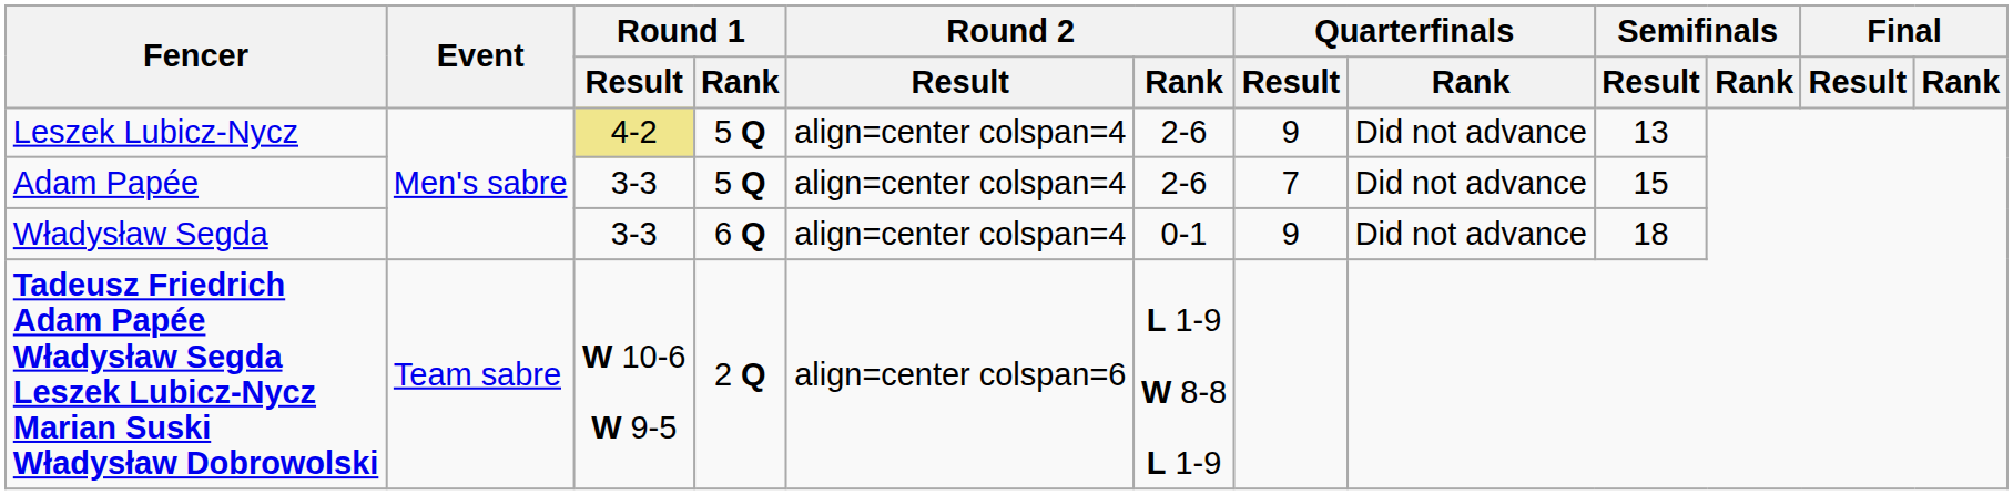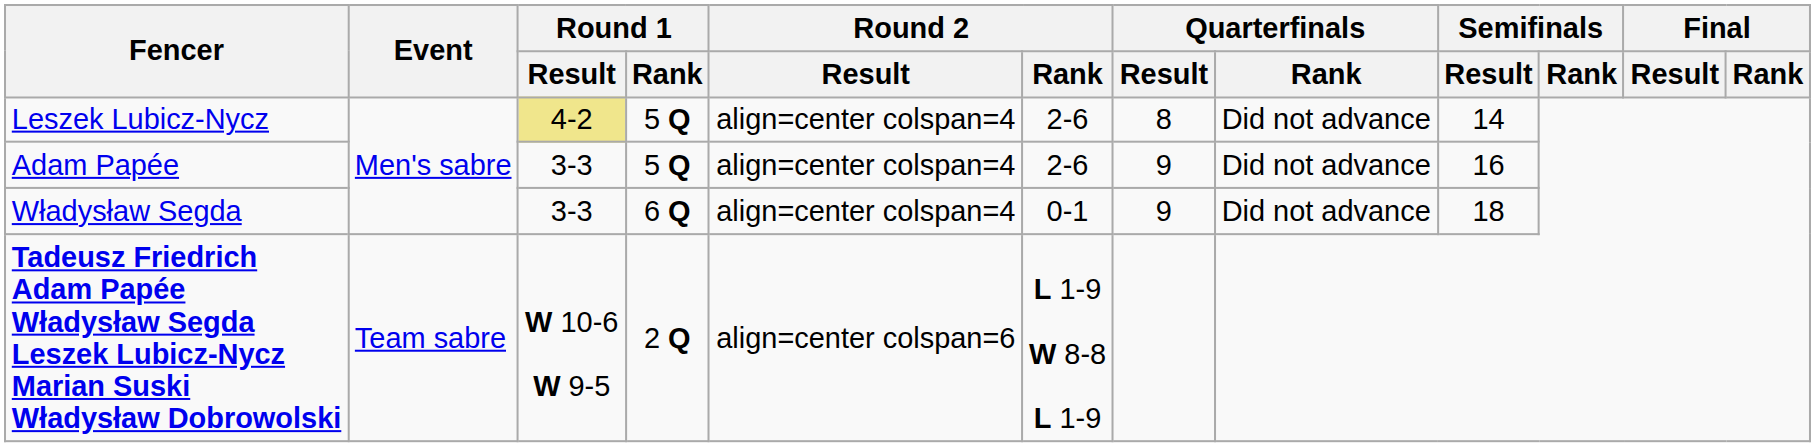Leszek Lubicz-Nycz | Quarterfinals / Result: 9 -> 8
Leszek Lubicz-Nycz | Semifinals / Result: 13 -> 14
Adam Papée | Quarterfinals / Result: 7 -> 9
Adam Papée | Semifinals / Result: 15 -> 16
